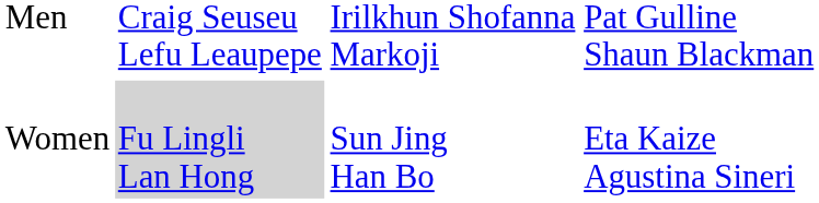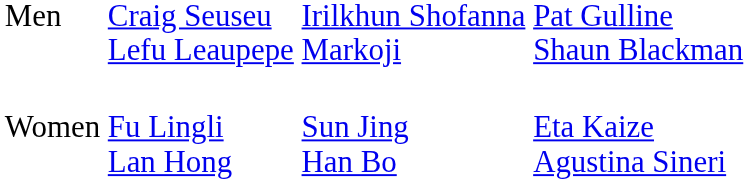Women | column 2: lightgrey background -> no background
